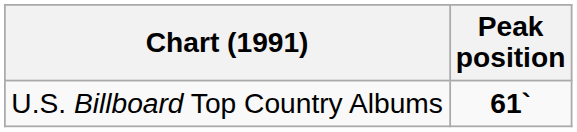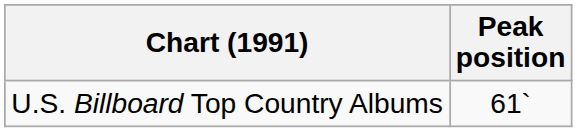U.S. Billboard Top Country Albums | Peak position: bold -> normal
